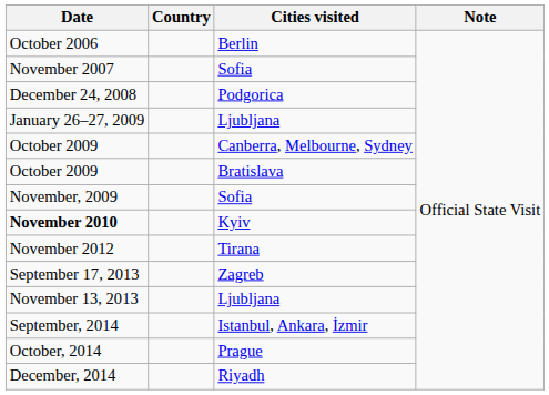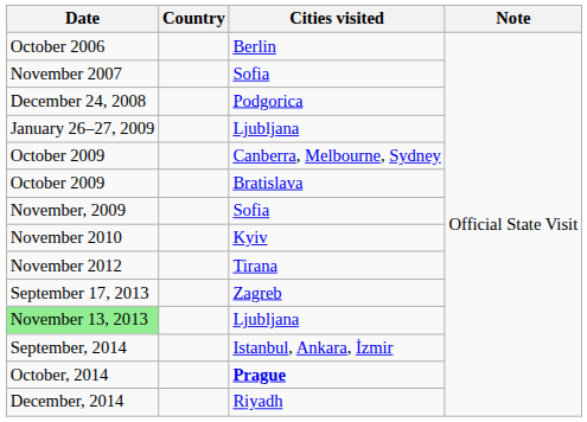November 2010 | Date: bold -> normal
November 13, 2013 | Date: no background -> lightgreen background
October, 2014 | Cities visited: normal -> bold
